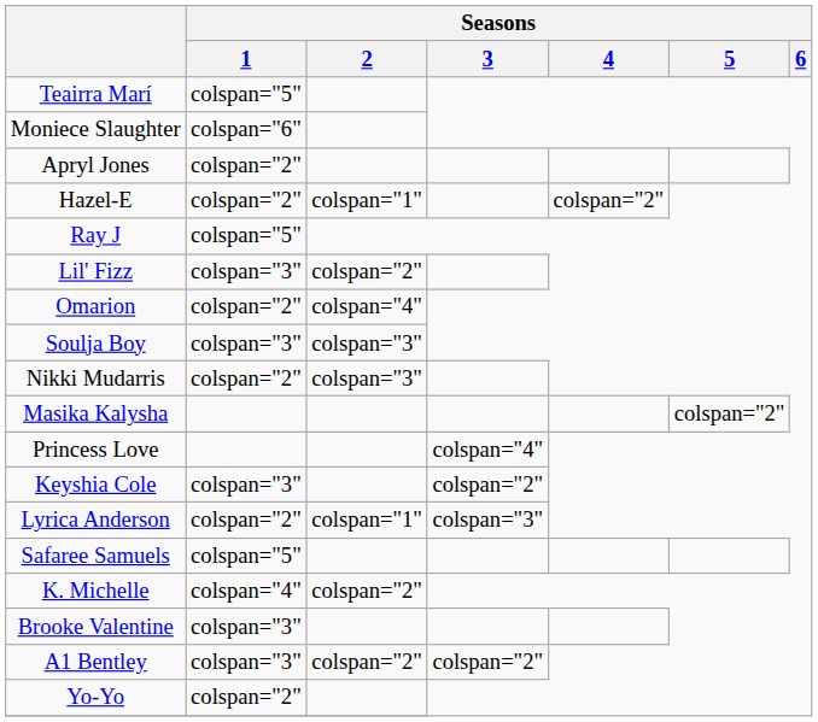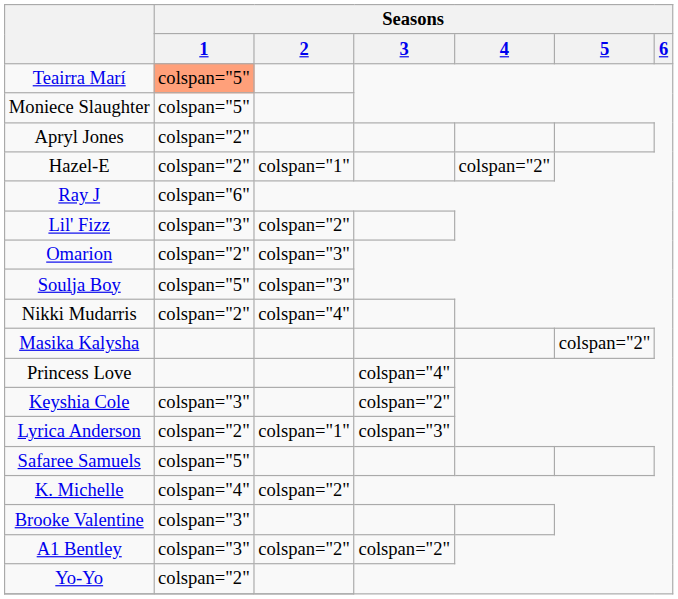Teairra Marí | Seasons / 1: no background -> lightsalmon background
Moniece Slaughter | Seasons / 1: colspan="6" -> colspan="5"
Ray J | Seasons / 1: colspan="5" -> colspan="6"
Omarion | Seasons / 2: colspan="4" -> colspan="3"
Soulja Boy | Seasons / 1: colspan="3" -> colspan="5"
Nikki Mudarris | Seasons / 2: colspan="3" -> colspan="4"
